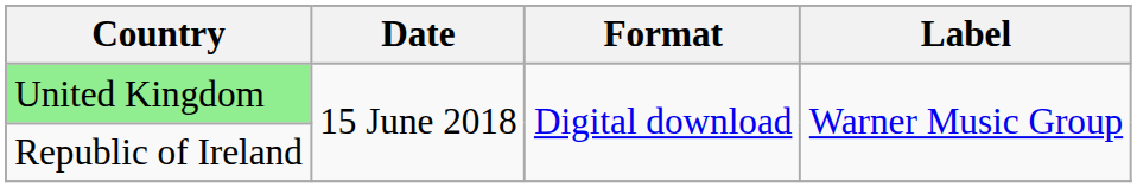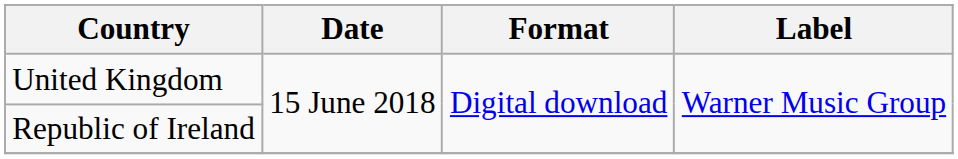United Kingdom | Country: lightgreen background -> no background
